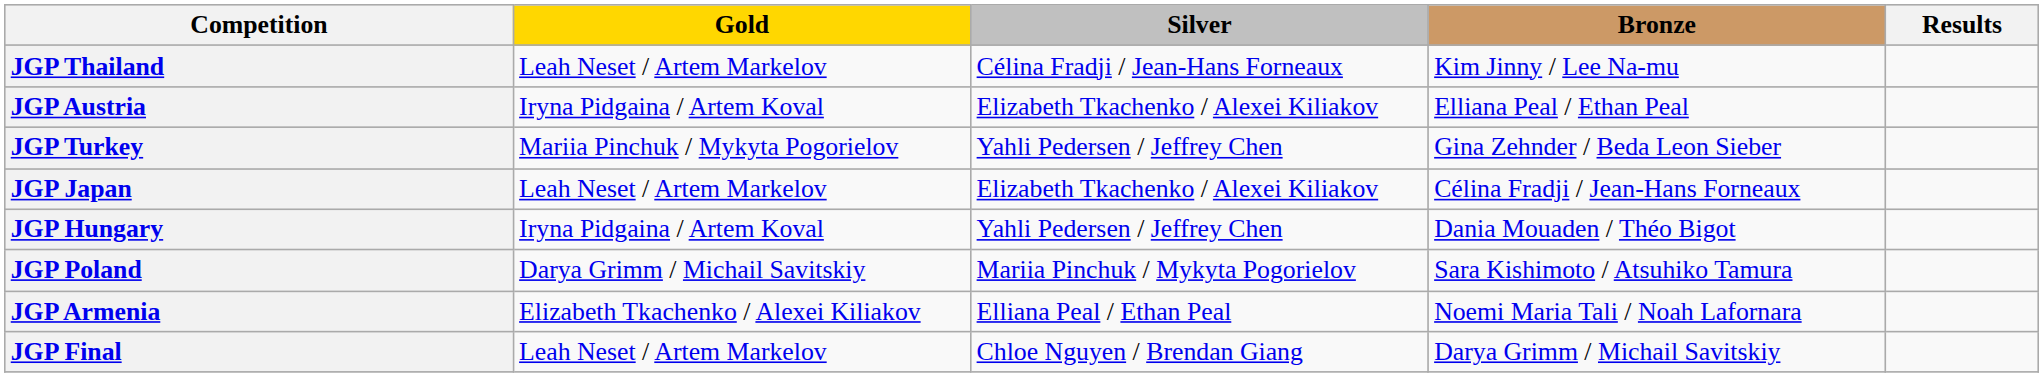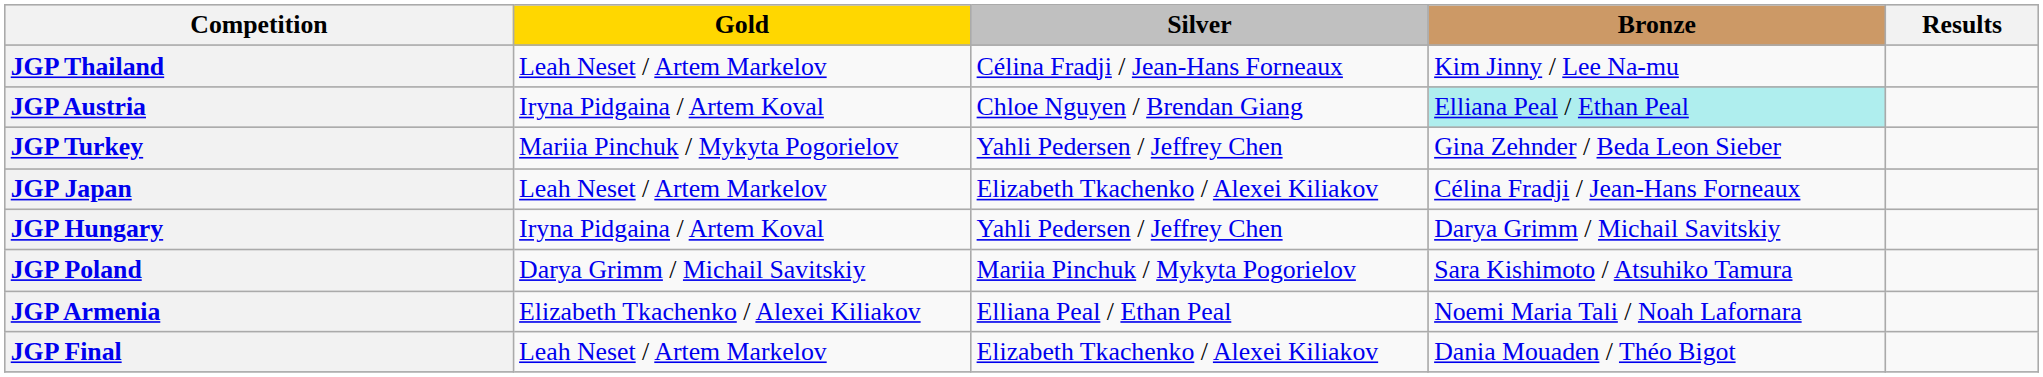JGP Austria | Silver: Elizabeth Tkachenko / Alexei Kiliakov -> Chloe Nguyen / Brendan Giang
JGP Austria | Bronze: no background -> paleturquoise background
JGP Hungary | Bronze: Dania Mouaden / Théo Bigot -> Darya Grimm / Michail Savitskiy
JGP Final | Silver: Chloe Nguyen / Brendan Giang -> Elizabeth Tkachenko / Alexei Kiliakov
JGP Final | Bronze: Darya Grimm / Michail Savitskiy -> Dania Mouaden / Théo Bigot
